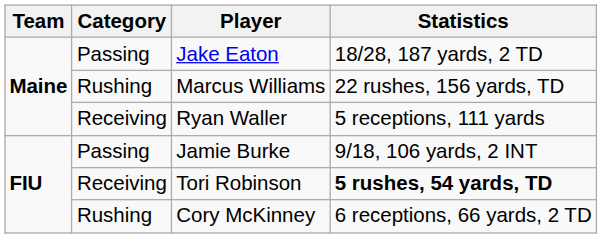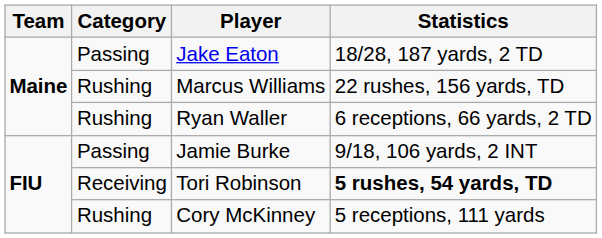Ryan Waller | Category: Receiving -> Rushing
Ryan Waller | Statistics: 5 receptions, 111 yards -> 6 receptions, 66 yards, 2 TD
Cory McKinney | Statistics: 6 receptions, 66 yards, 2 TD -> 5 receptions, 111 yards
